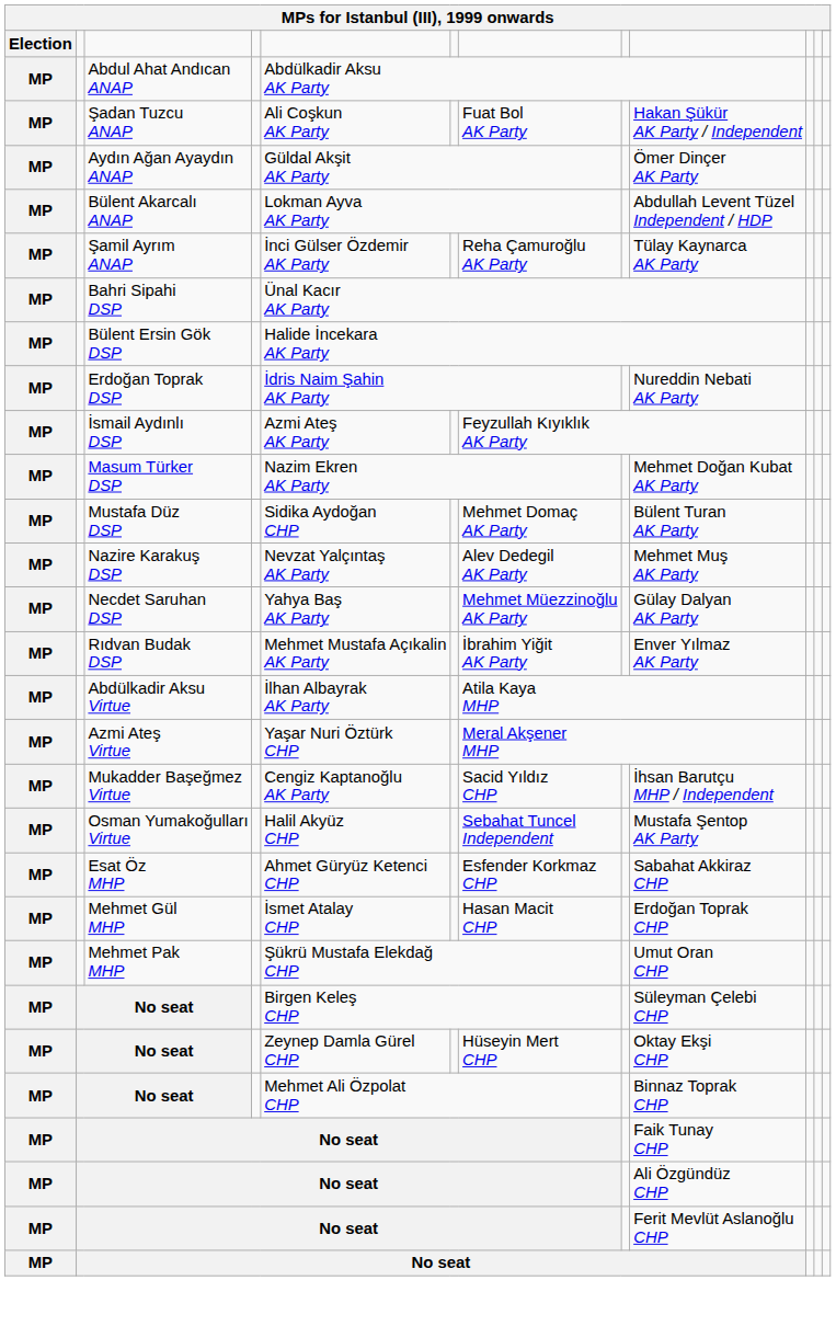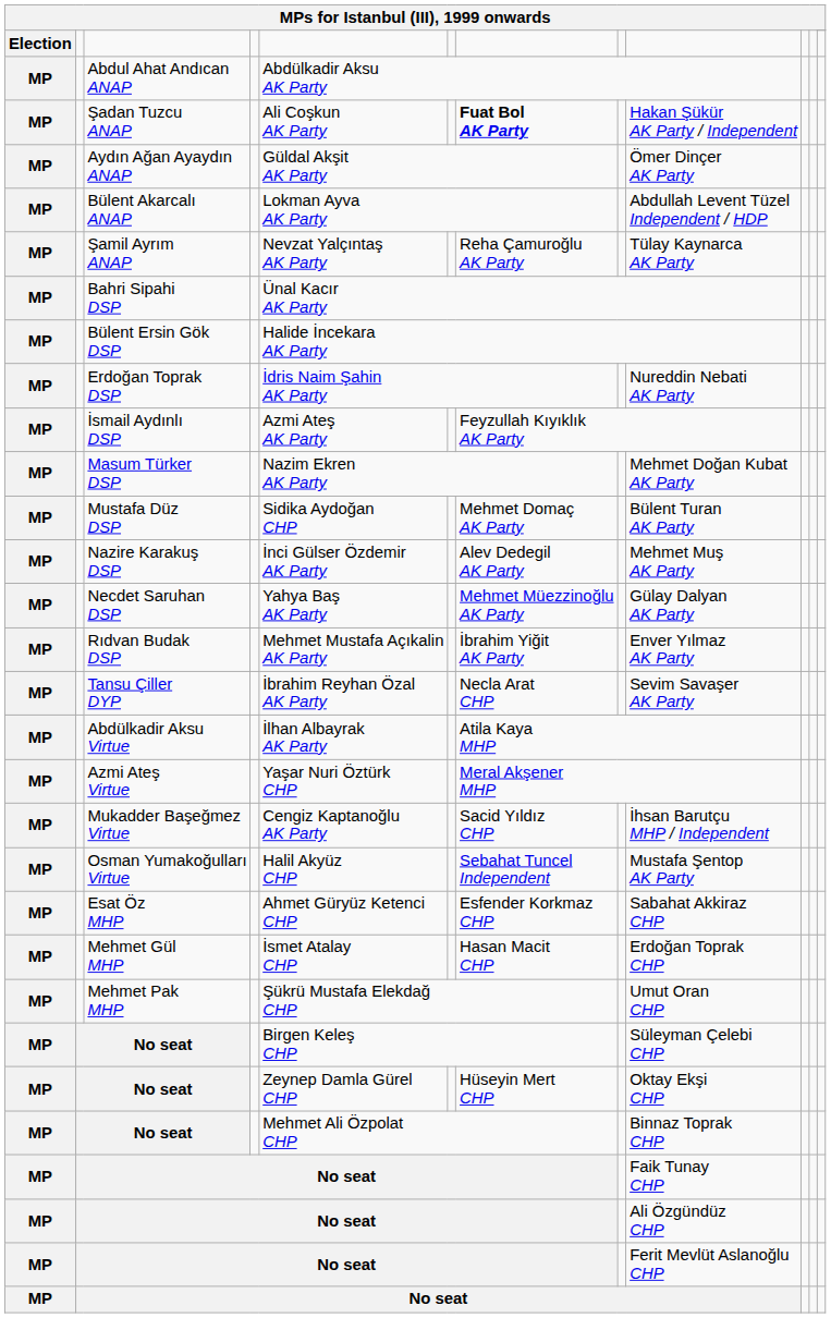Şadan Tuzcu ANAP | column 7: normal -> bold
Şamil Ayrım ANAP | column 5: İnci Gülser Özdemir AK Party -> Nevzat Yalçıntaş AK Party
Nazire Karakuş DSP | column 5: Nevzat Yalçıntaş AK Party -> İnci Gülser Özdemir AK Party
+ row: MP | Tansu Çiller DYP | İbrahim Reyhan Özal AK Party | Necla Arat CHP | Sevim Savaşer AK Party
